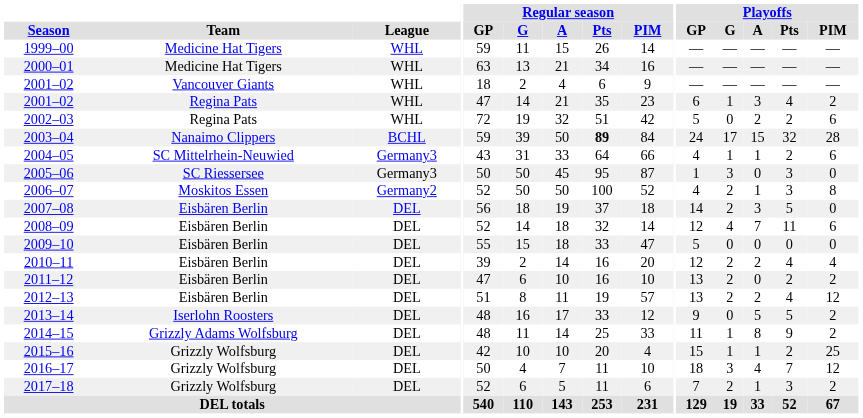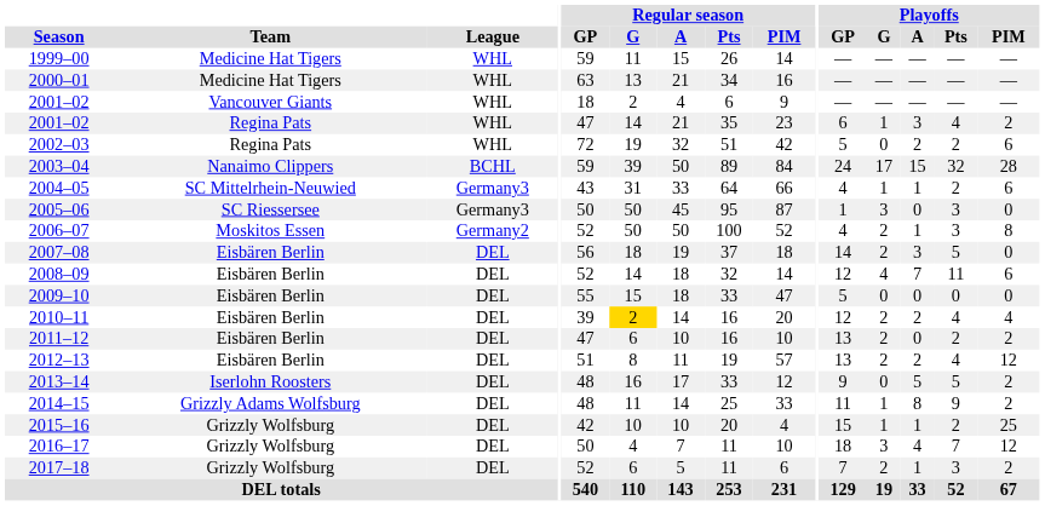2003–04 | Regular season / Pts: bold -> normal
2010–11 | Regular season / G: no background -> gold background
